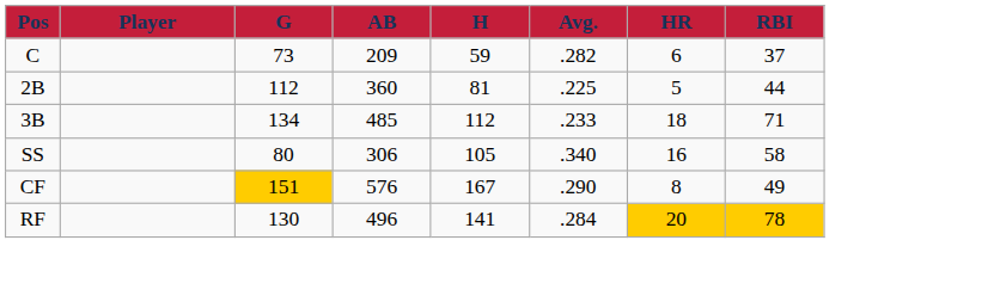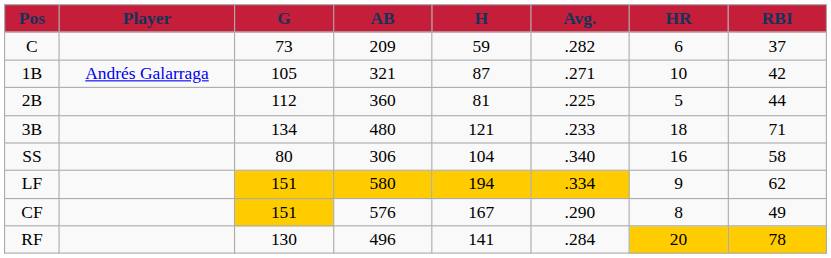+ row: 1B | Andrés Galarraga | 105 | 321 | 87 | .271 | 10 | 42
3B | AB: 485 -> 480
3B | H: 112 -> 121
SS | H: 105 -> 104
+ row: LF | 151 | 580 | 194 | .334 | 9 | 62
